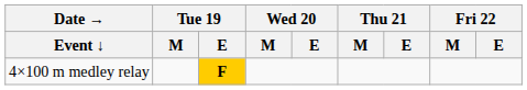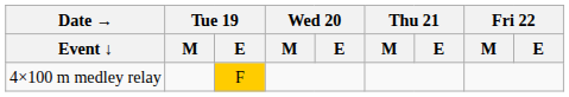4×100 m medley relay | Tue 19 / E: bold -> normal
